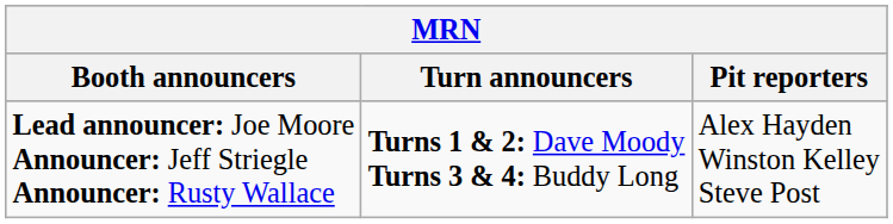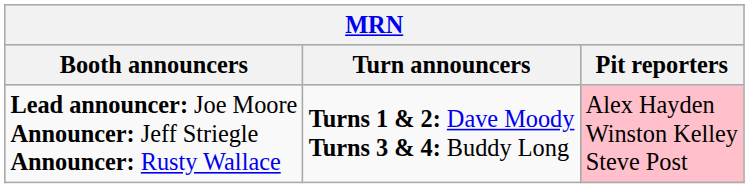row 3 | Pit reporters: no background -> pink background
